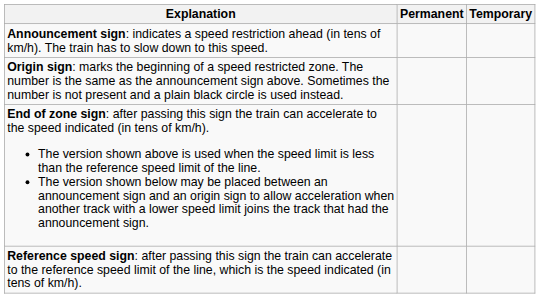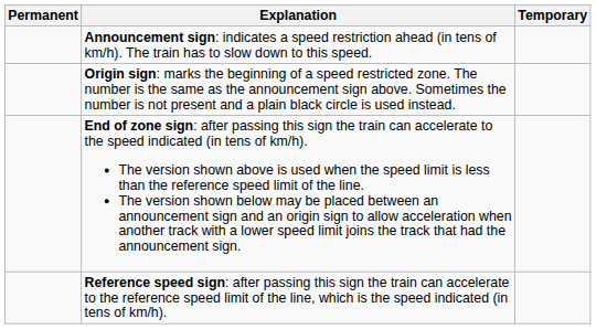columns swapped: Permanent <-> Explanation
